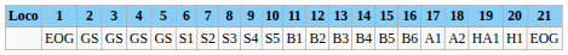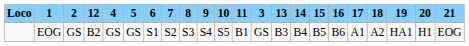columns swapped: 3 <-> 12
